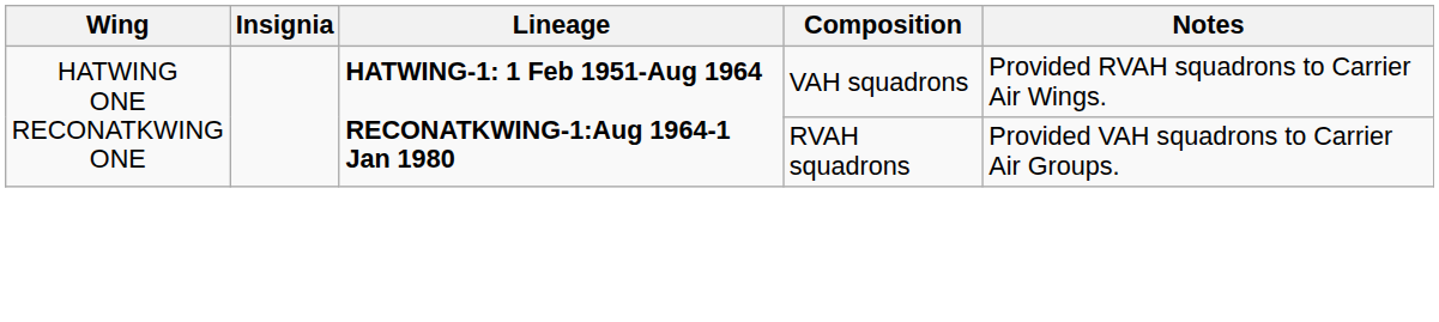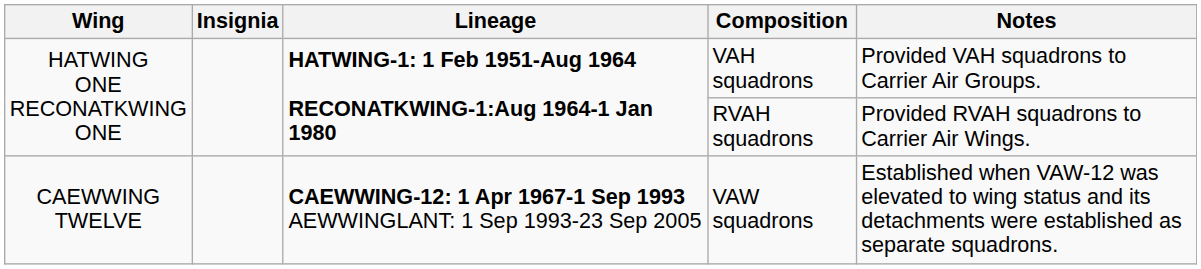VAH squadrons | Notes: Provided RVAH squadrons to Carrier Air Wings. -> Provided VAH squadrons to Carrier Air Groups.
RVAH squadrons | Notes: Provided VAH squadrons to Carrier Air Groups. -> Provided RVAH squadrons to Carrier Air Wings.
+ row: CAEWWING TWELVE | CAEWWING-12: 1 Apr 1967-1 Sep 1993 AEWWINGLANT: 1 Sep 1993-23 Sep 2005 | VAW squadrons | Established when VAW-12 was elevated to wing status and its detachments were established as separate squadrons.
